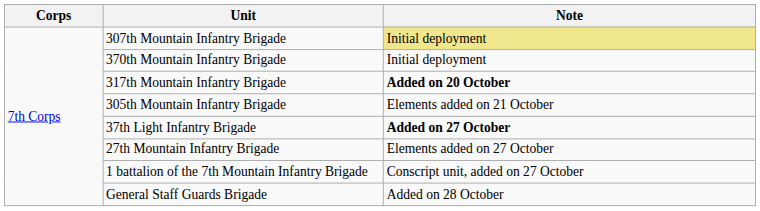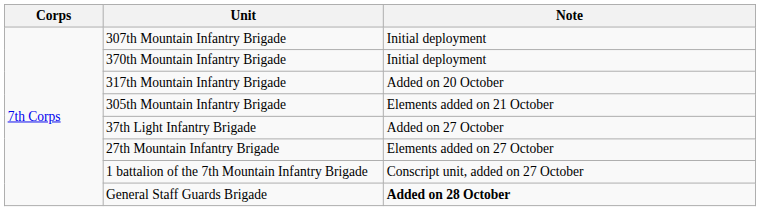307th Mountain Infantry Brigade | Note: khaki background -> no background
317th Mountain Infantry Brigade | Note: bold -> normal
37th Light Infantry Brigade | Note: bold -> normal
General Staff Guards Brigade | Note: normal -> bold
